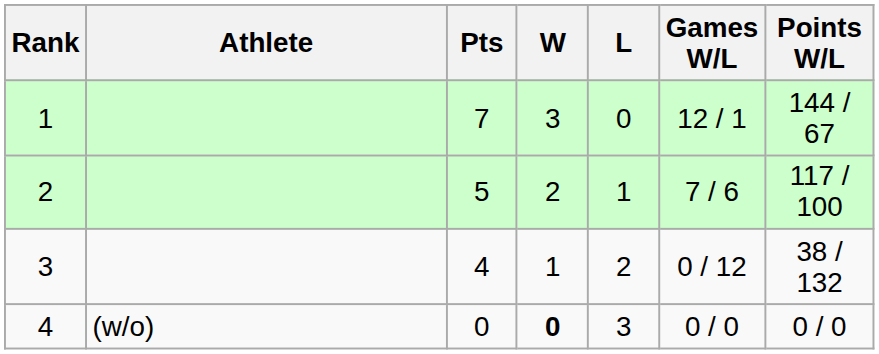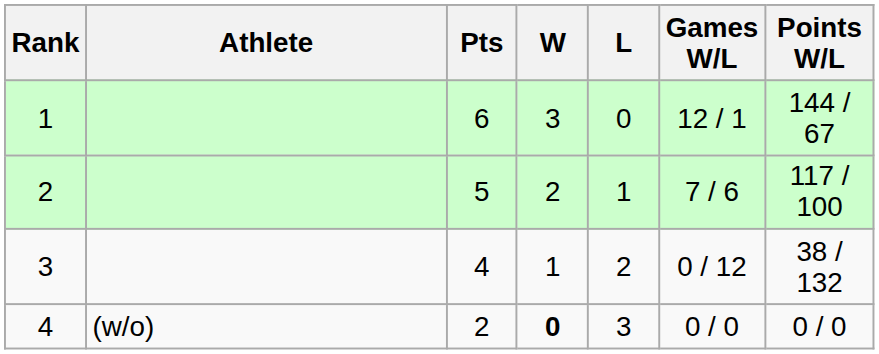row 2 | Pts: 7 -> 6
row 5 | Pts: 0 -> 2
